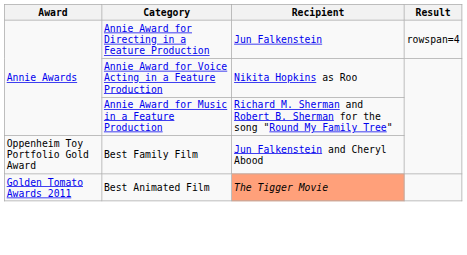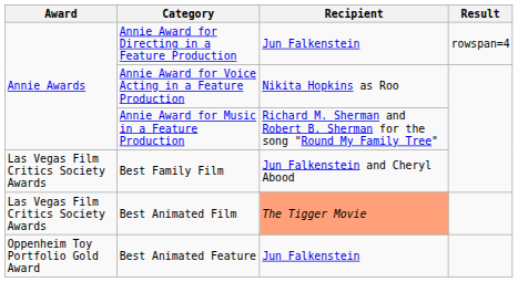Best Family Film | Award: Oppenheim Toy Portfolio Gold Award -> Las Vegas Film Critics Society Awards
Best Animated Film | Award: Golden Tomato Awards 2011 -> Las Vegas Film Critics Society Awards
+ row: Oppenheim Toy Portfolio Gold Award | Best Animated Feature | Jun Falkenstein
